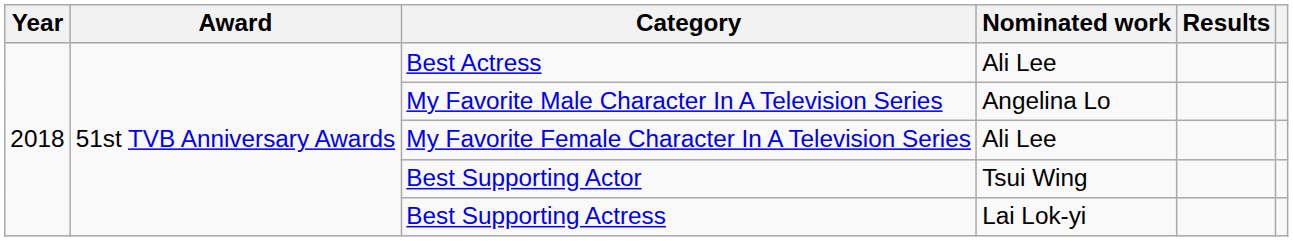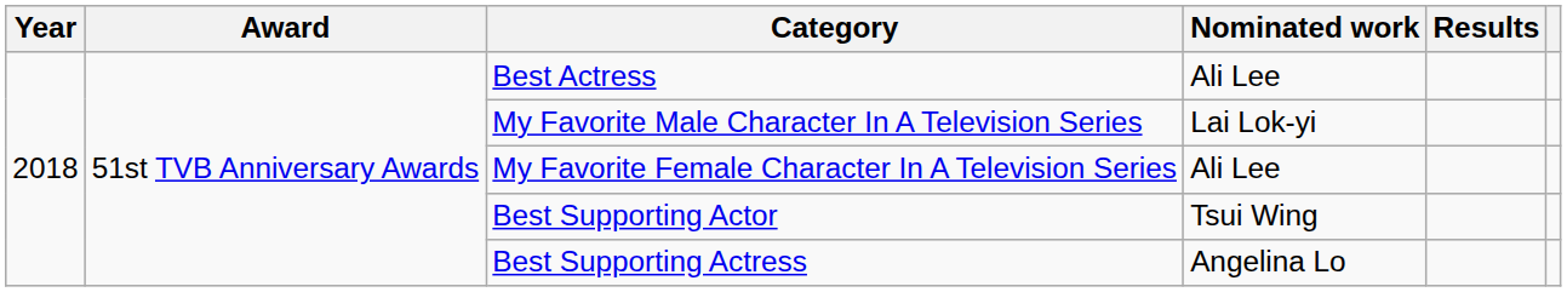My Favorite Male Character In A Television Series | Nominated work: Angelina Lo -> Lai Lok-yi
Best Supporting Actress | Nominated work: Lai Lok-yi -> Angelina Lo
